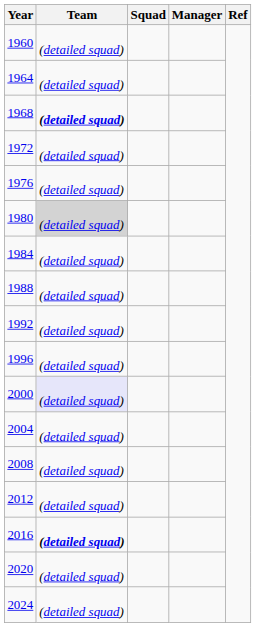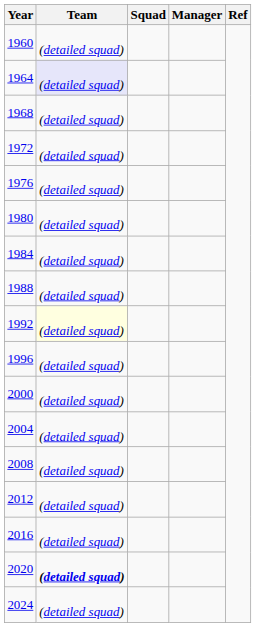1964 | Team: no background -> lavender background
1968 | Team: bold -> normal
1980 | Team: lightgrey background -> no background
1992 | Team: no background -> lightyellow background
2000 | Team: lavender background -> no background
2016 | Team: bold -> normal
2020 | Team: normal -> bold
